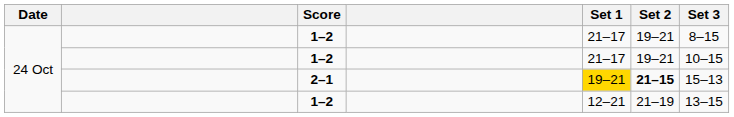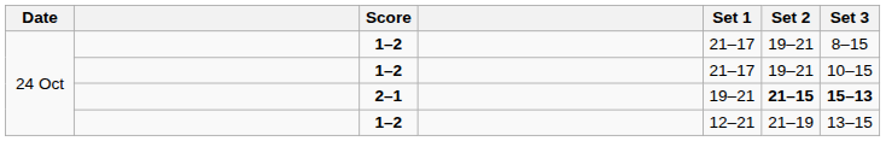2–1 | Set 1: gold background -> no background
2–1 | Set 3: normal -> bold
